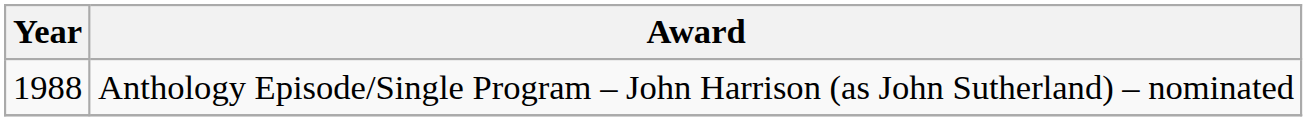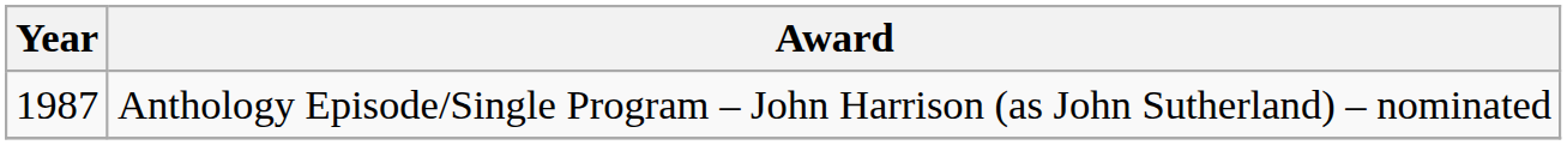row 2 | Year: 1988 -> 1987
